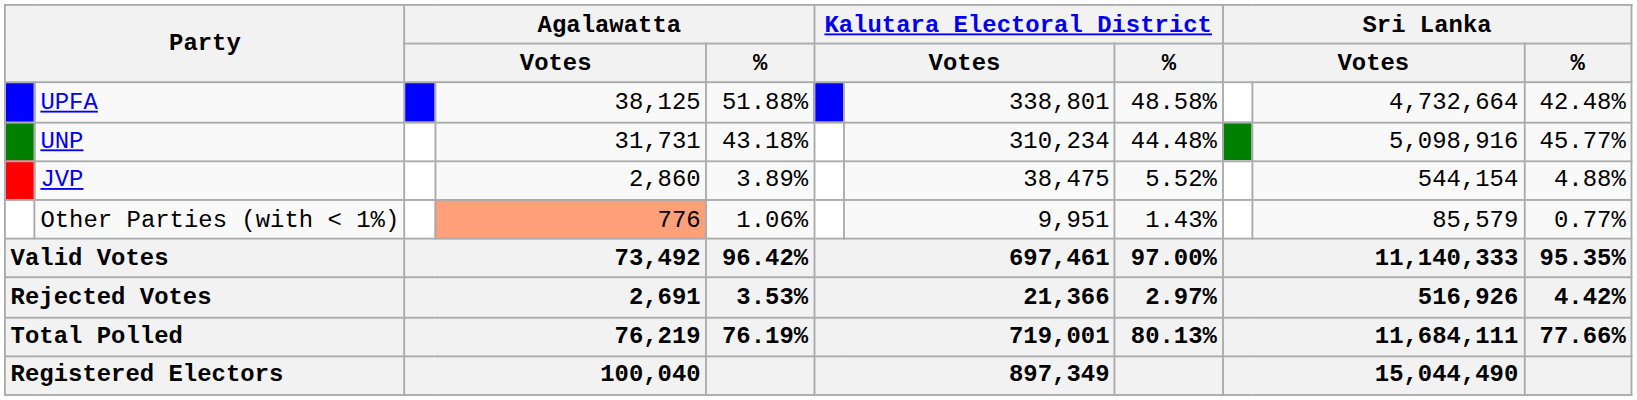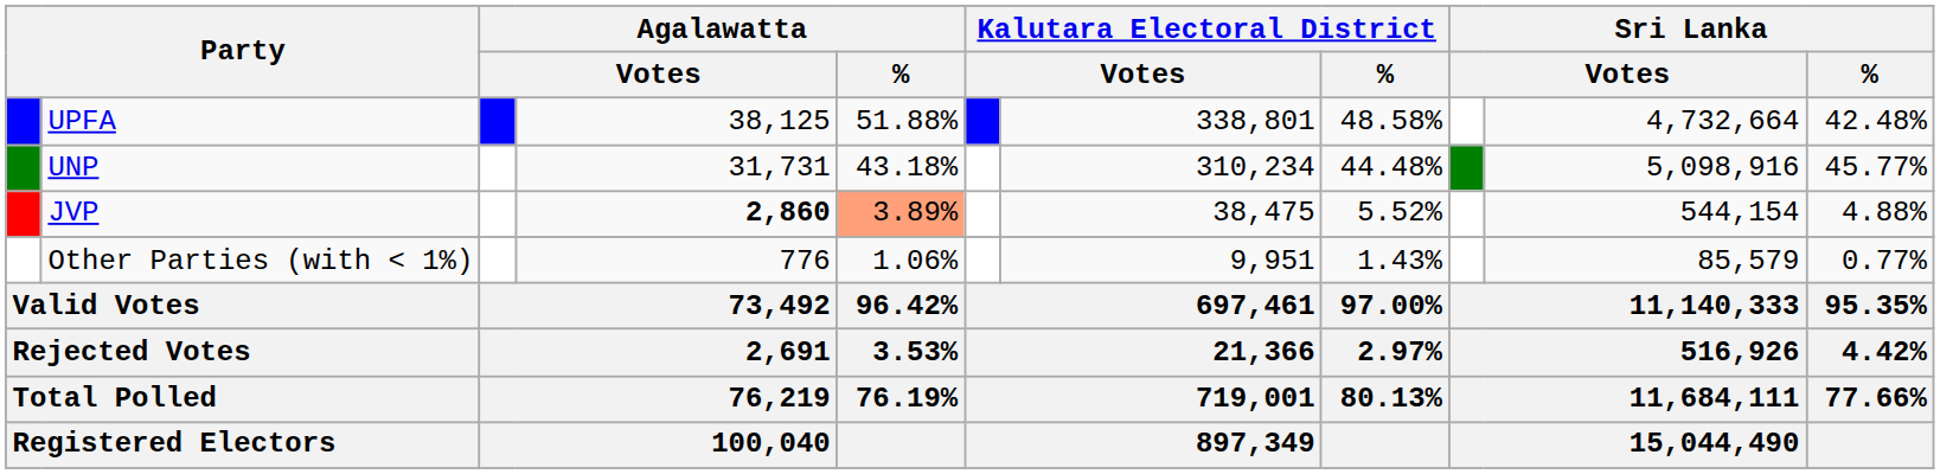JVP | column 4: normal -> bold
JVP | Agalawatta / %: no background -> lightsalmon background
Other Parties (with < 1%) | column 4: lightsalmon background -> no background
